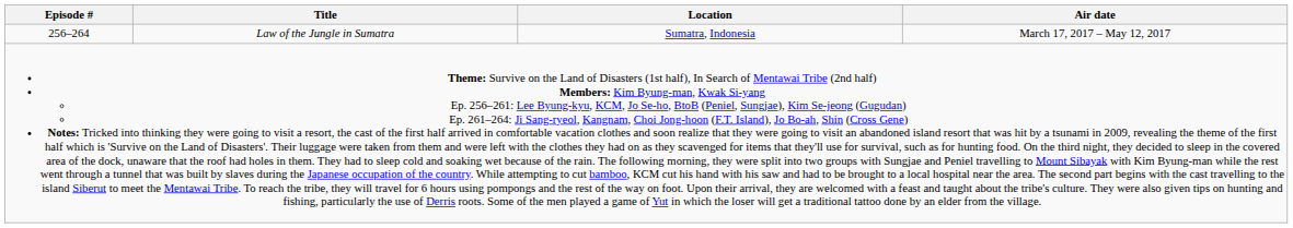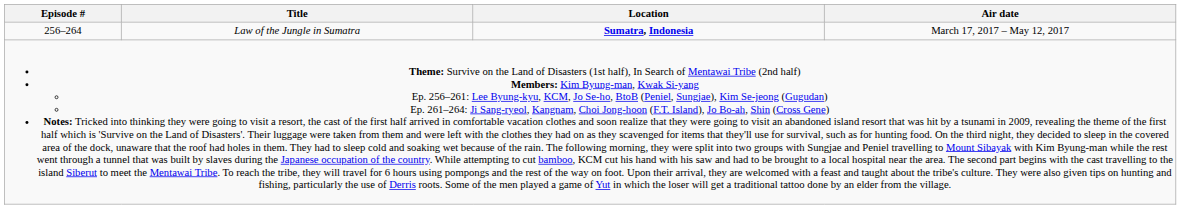256–264 | Location: normal -> bold
